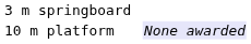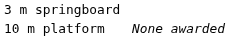10 m platform | column 2: lavender background -> no background
